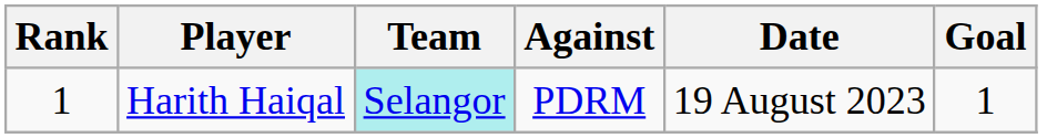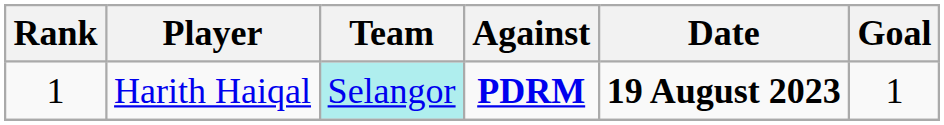Harith Haiqal | Against: normal -> bold
Harith Haiqal | Date: normal -> bold
